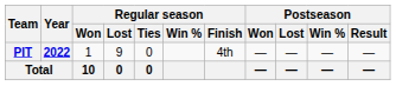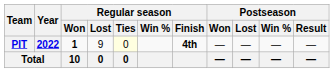PIT | Regular season / Won: normal -> bold
PIT | Regular season / Ties: no background -> lightyellow background
PIT | Regular season / Finish: normal -> bold
